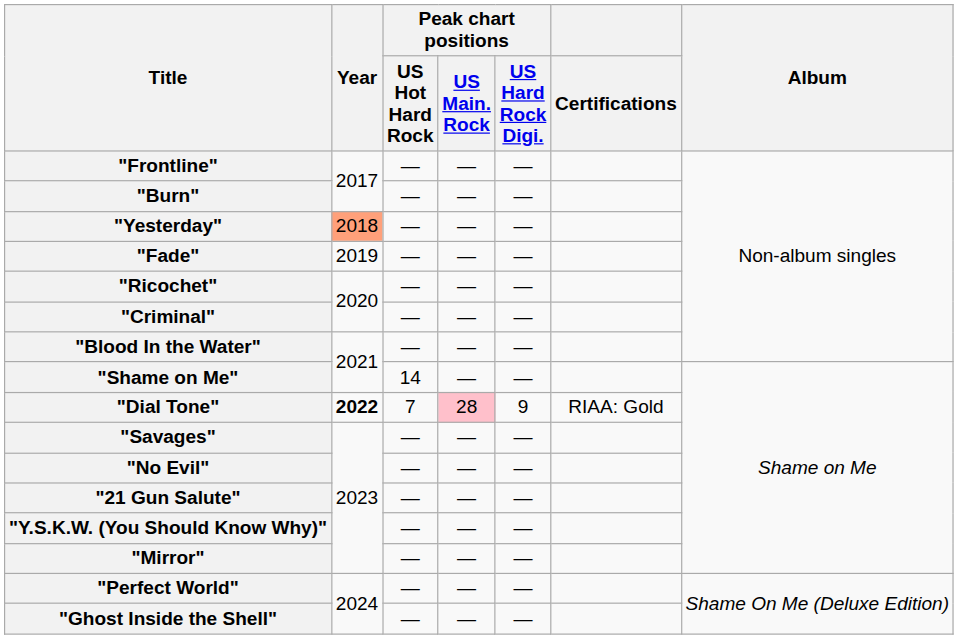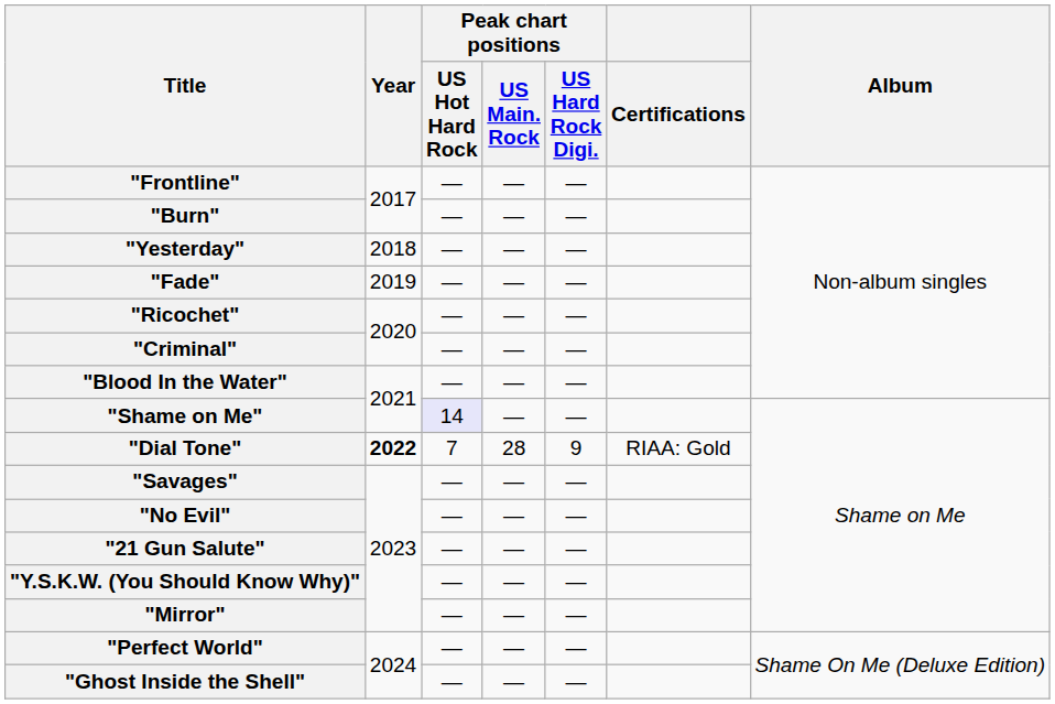"Yesterday" | Year: lightsalmon background -> no background
"Shame on Me" | Peak chart positions / US Hot Hard Rock: no background -> lavender background
"Dial Tone" | Peak chart positions / US Main. Rock: pink background -> no background
